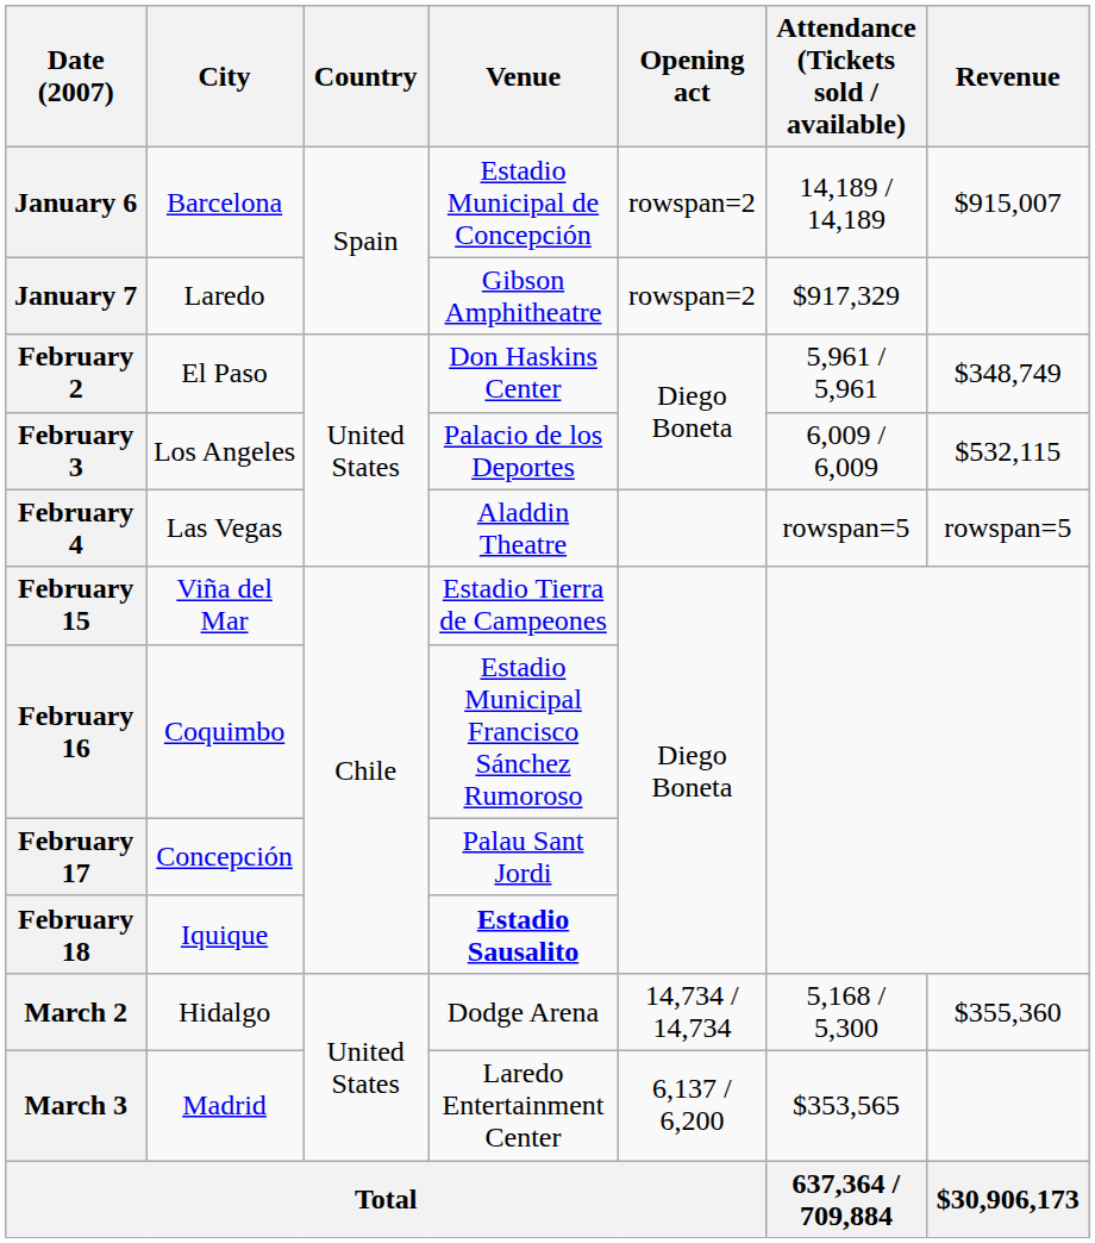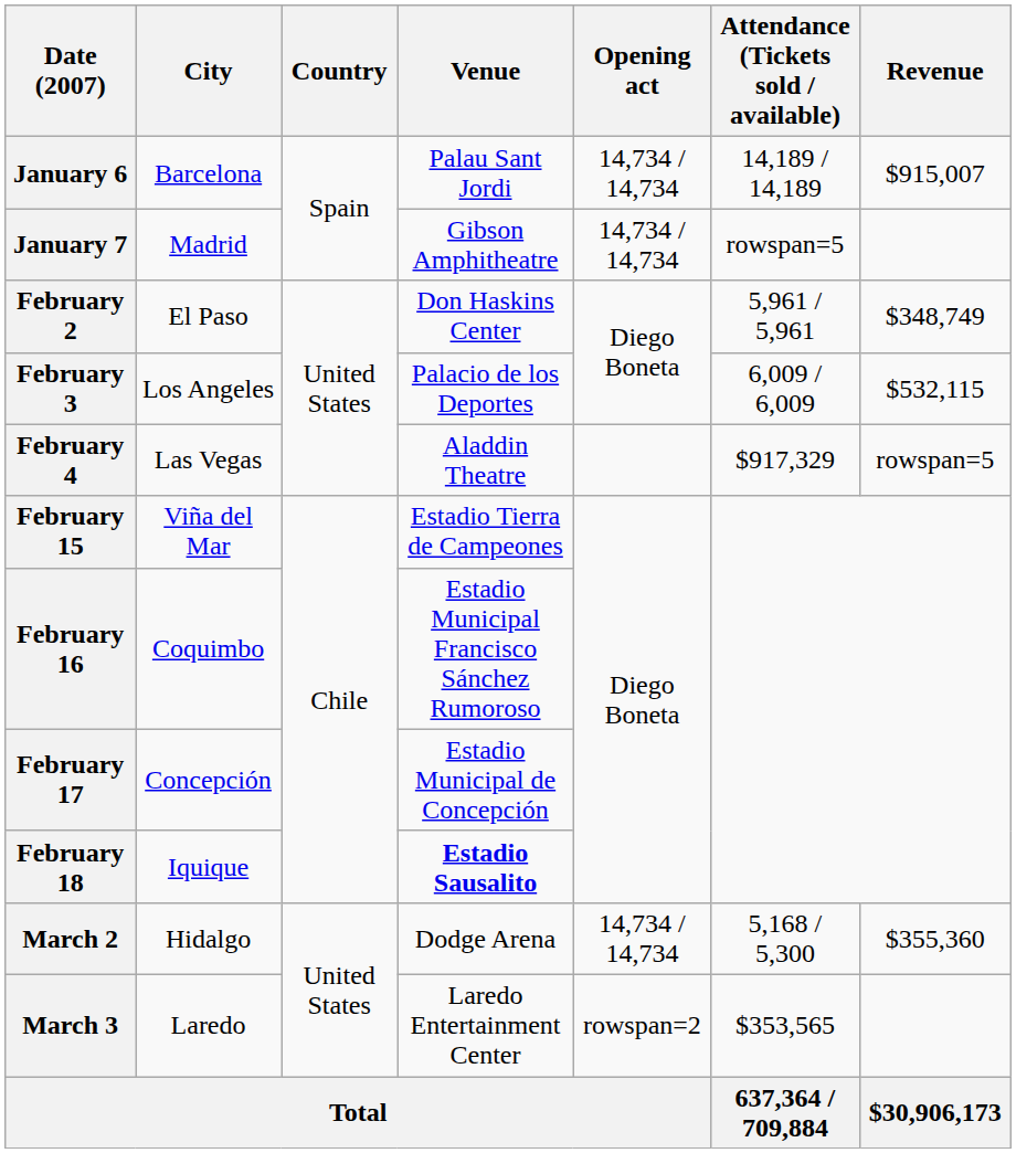January 6 | Venue: Estadio Municipal de Concepción -> Palau Sant Jordi
January 6 | Opening act: rowspan=2 -> 14,734 / 14,734
January 7 | City: Laredo -> Madrid
January 7 | Opening act: rowspan=2 -> 14,734 / 14,734
January 7 | Attendance (Tickets sold / available): $917,329 -> rowspan=5
February 4 | Attendance (Tickets sold / available): rowspan=5 -> $917,329
February 17 | Venue: Palau Sant Jordi -> Estadio Municipal de Concepción
March 3 | City: Madrid -> Laredo
March 3 | Opening act: 6,137 / 6,200 -> rowspan=2
